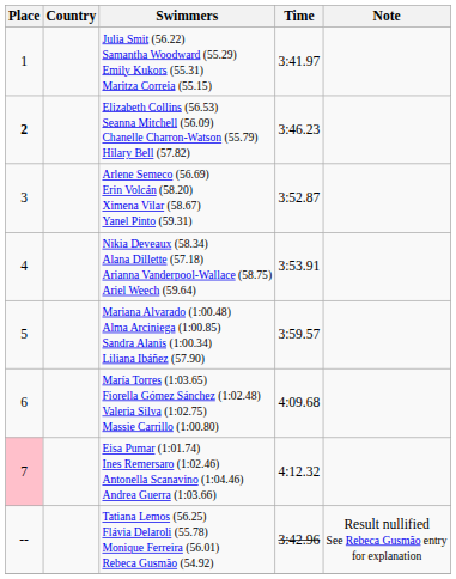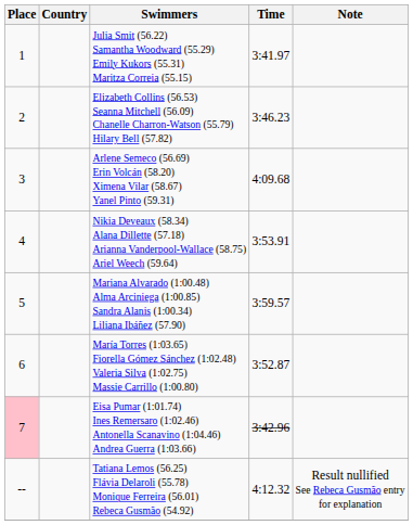row 3 | Place: bold -> normal
row 4 | Time: 3:52.87 -> 4:09.68
row 7 | Time: 4:09.68 -> 3:52.87
row 8 | Time: 4:12.32 -> 3:42.96
row 9 | Time: 3:42.96 -> 4:12.32
